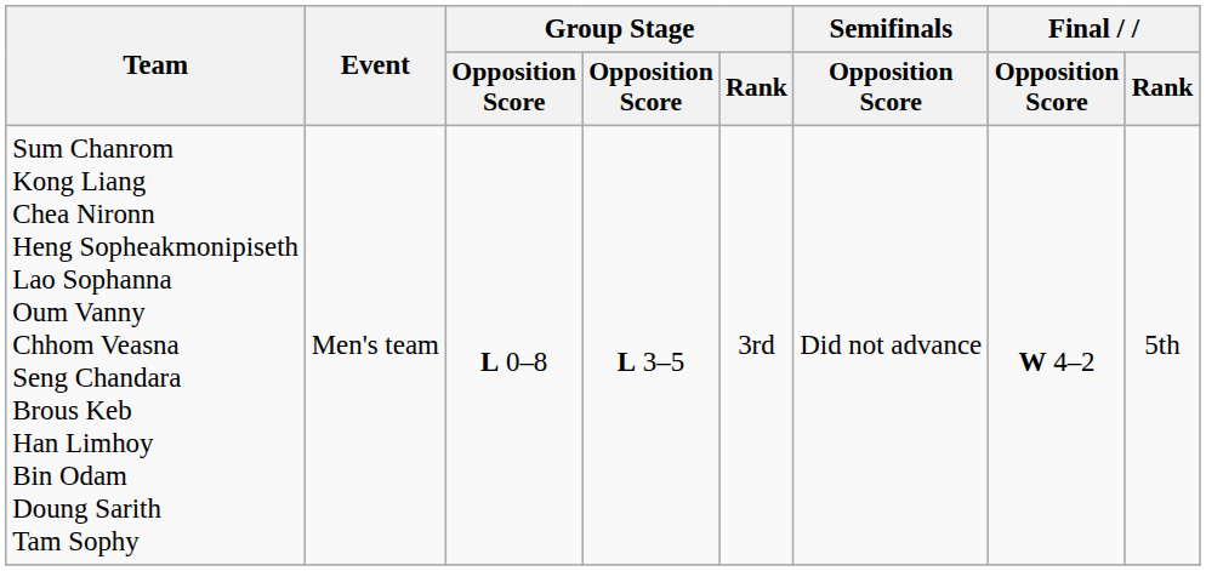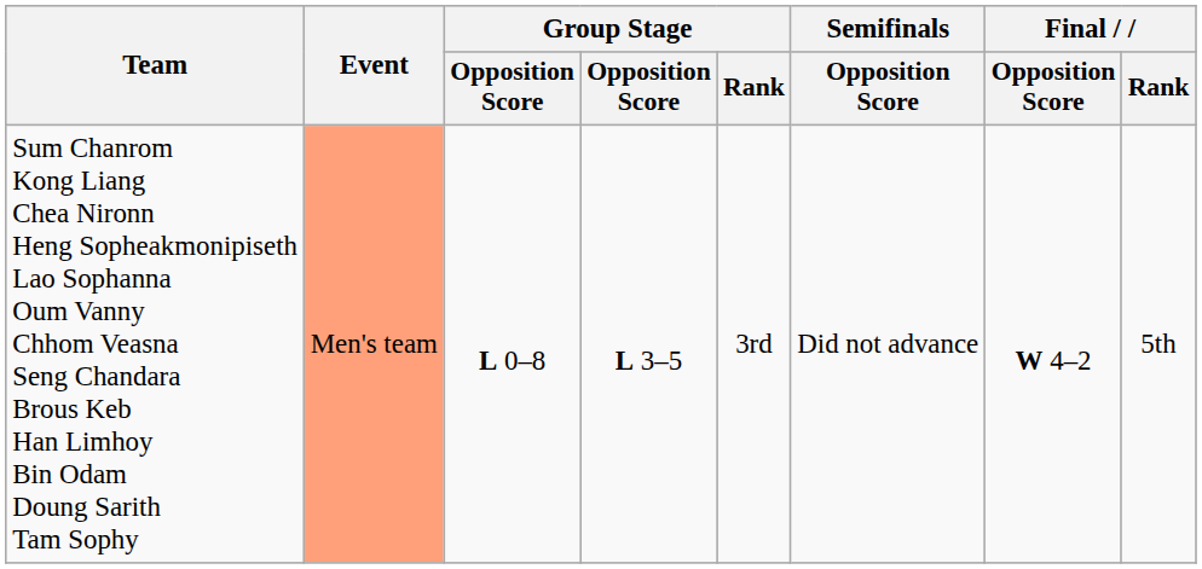row 3 | Event: no background -> lightsalmon background
